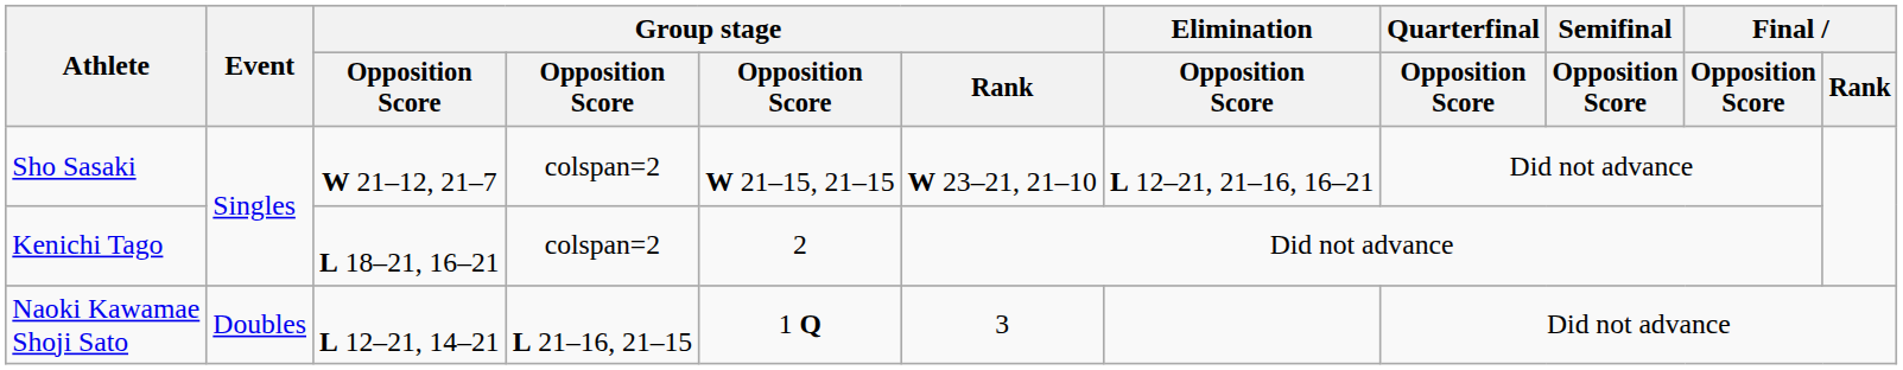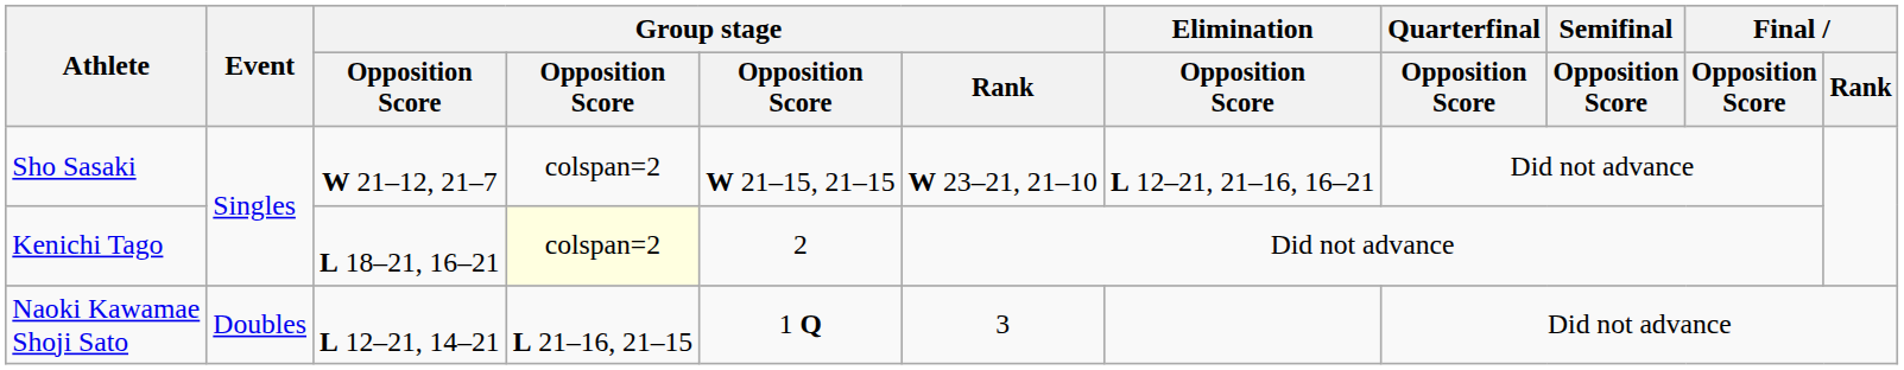Kenichi Tago | column 4: no background -> lightyellow background
